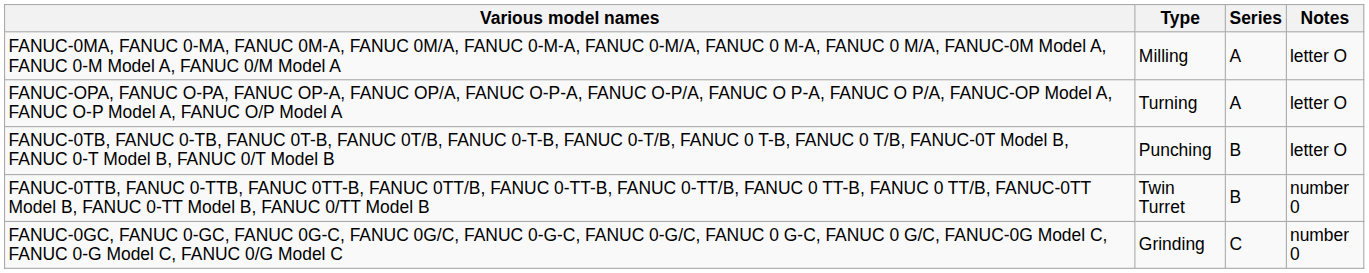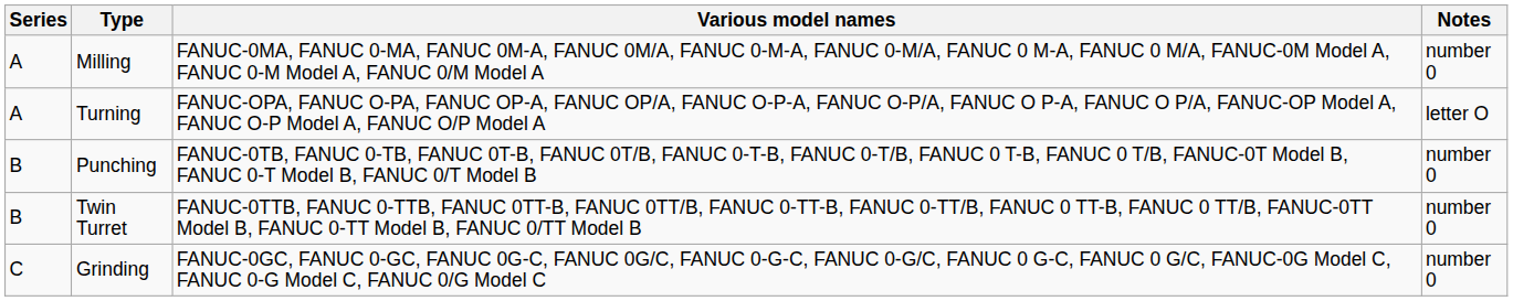columns swapped: Various model names <-> Series
row 2 | Notes: letter O -> number 0
row 4 | Notes: letter O -> number 0
